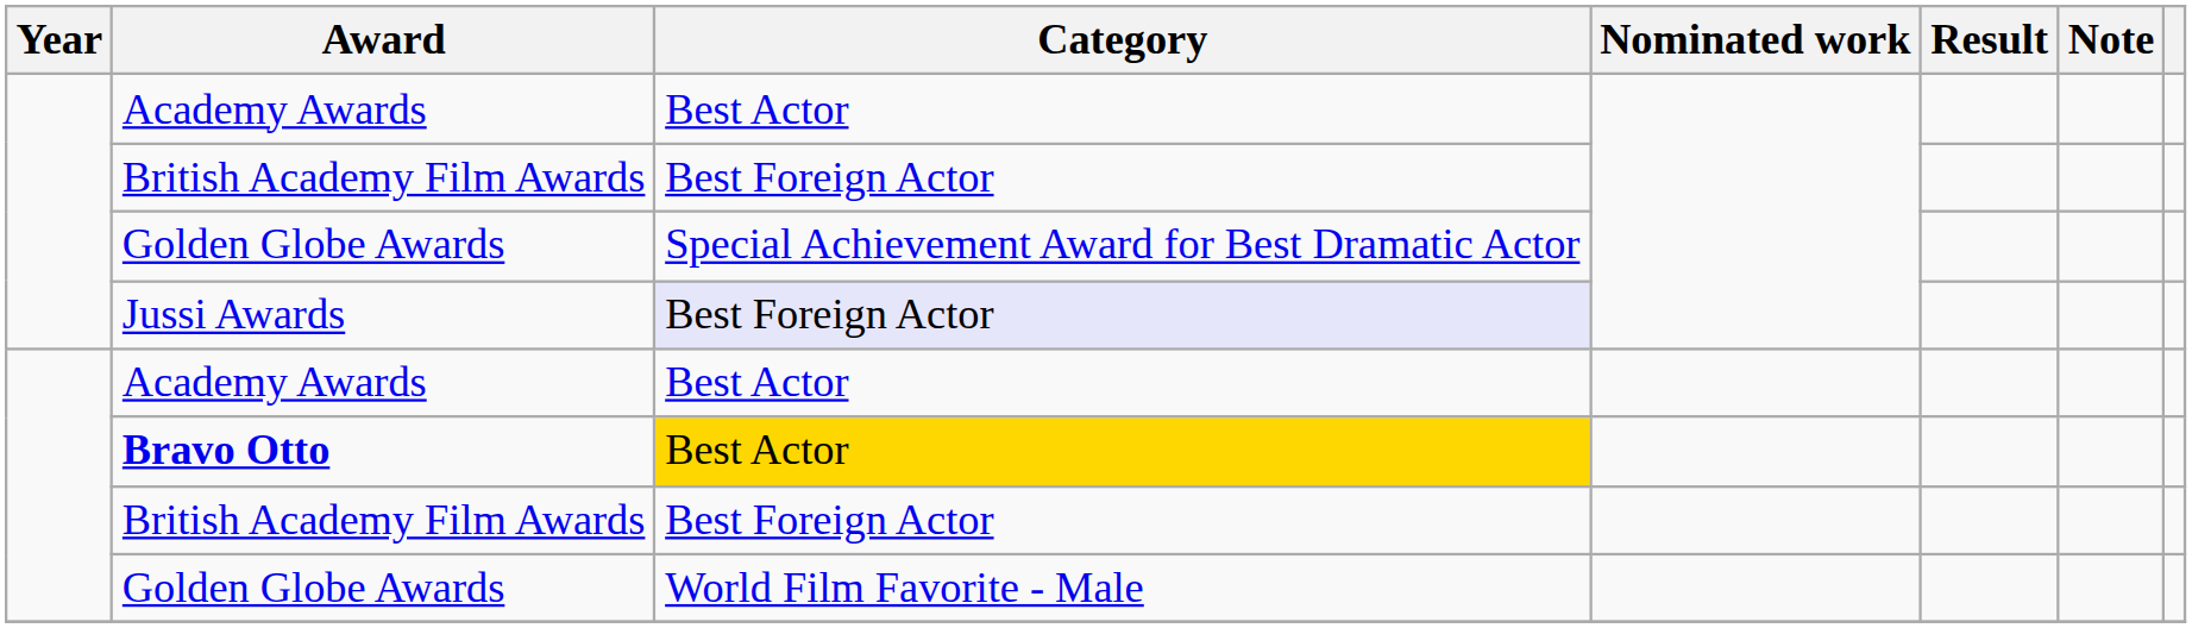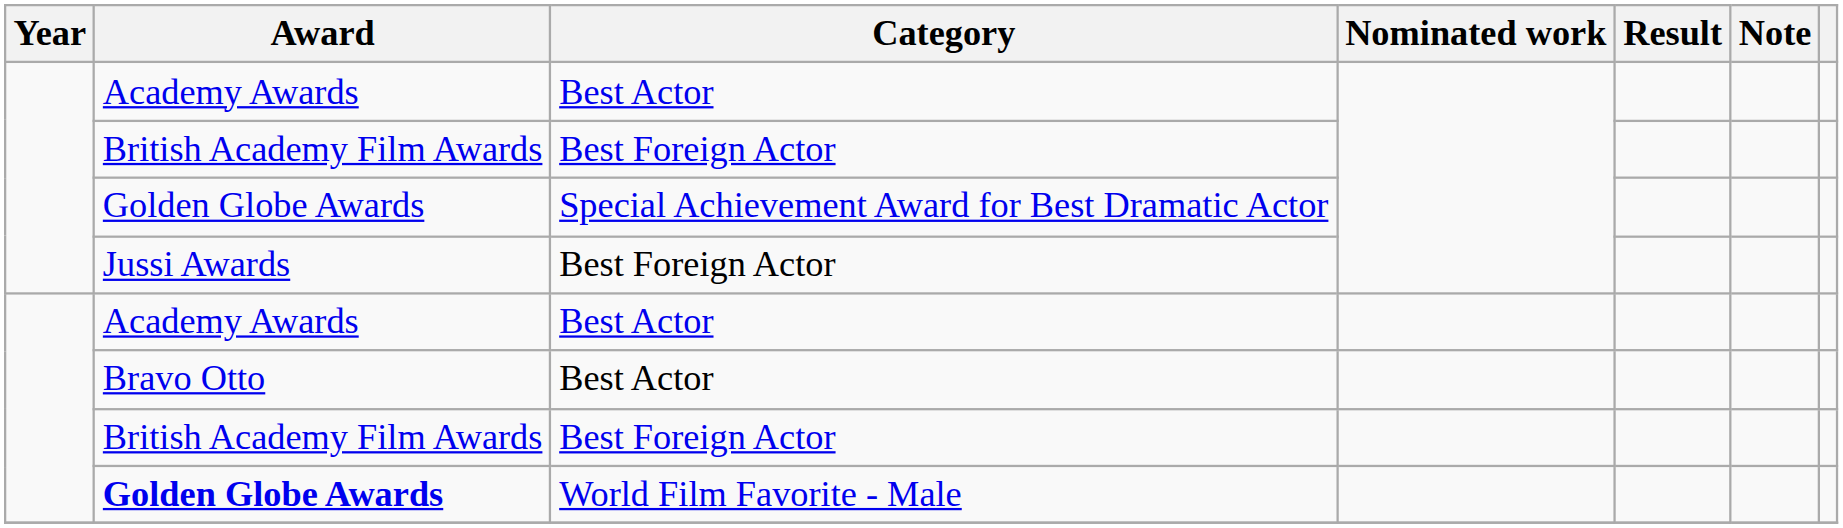Jussi Awards | Category: lavender background -> no background
Bravo Otto | Award: bold -> normal
Bravo Otto | Category: gold background -> no background
Golden Globe Awards / World Film Favorite - Male | Award: normal -> bold
